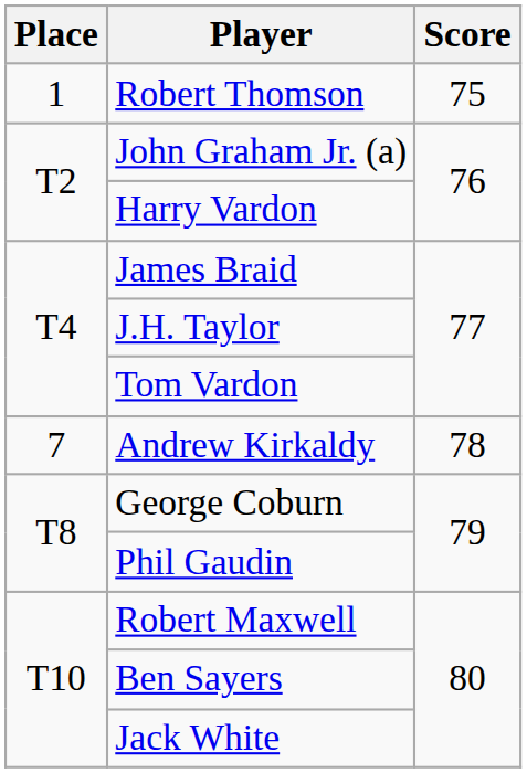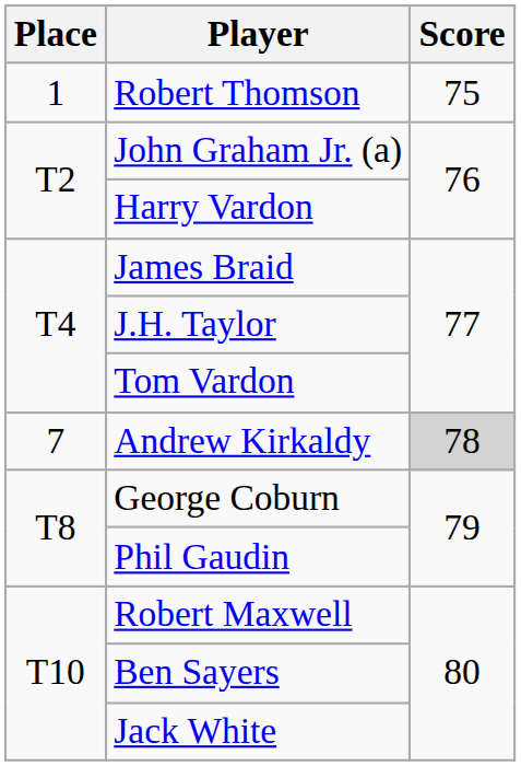Andrew Kirkaldy | Score: no background -> lightgrey background
